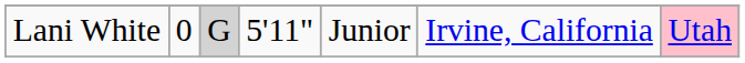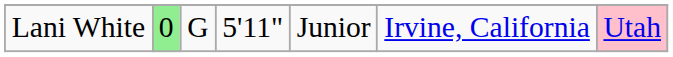Lani White | column 2: no background -> lightgreen background
Lani White | column 3: lightgrey background -> no background
